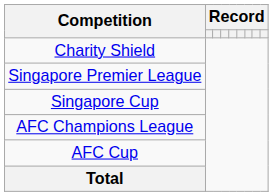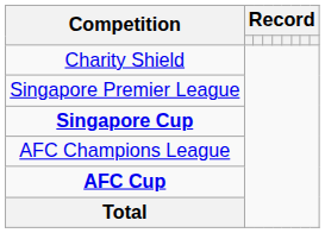Singapore Cup | Competition: normal -> bold
AFC Cup | Competition: normal -> bold
